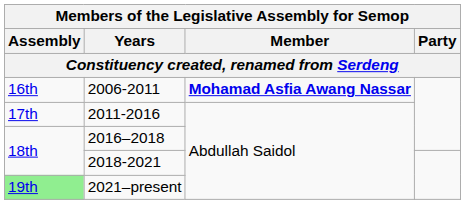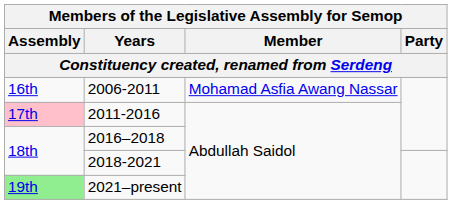2006-2011 | Member: bold -> normal
2011-2016 | Assembly: no background -> pink background
